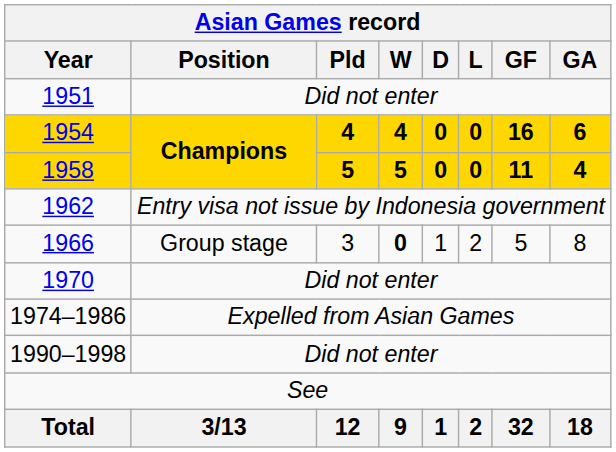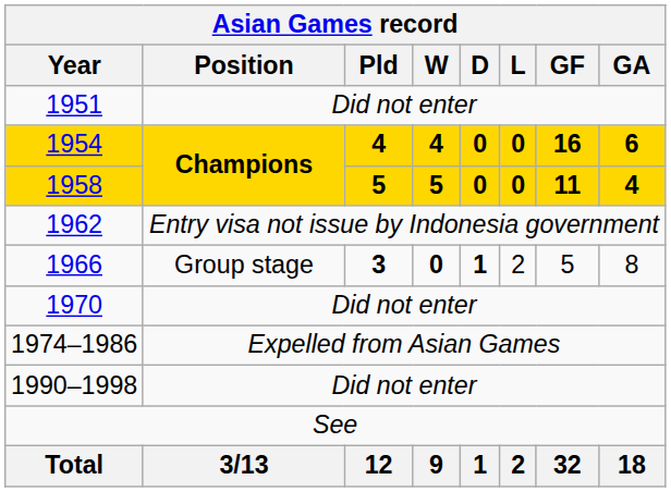1966 | Pld: normal -> bold
1966 | D: normal -> bold
